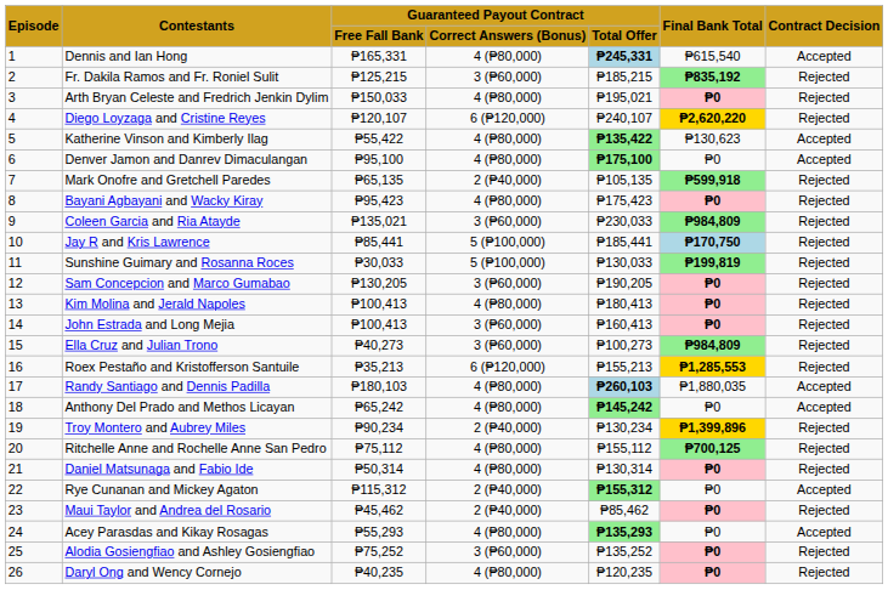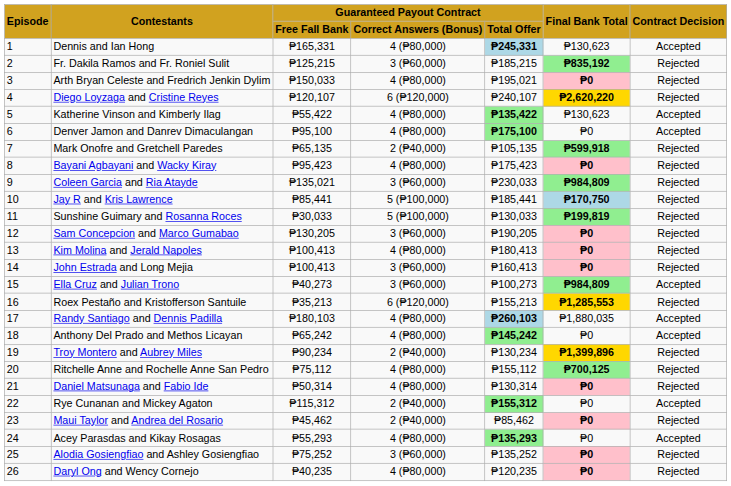Dennis and Ian Hong | Final Bank Total: ₱615,540 -> ₱130,623
Ella Cruz and Julian Trono | Contract Decision: Rejected -> Accepted
